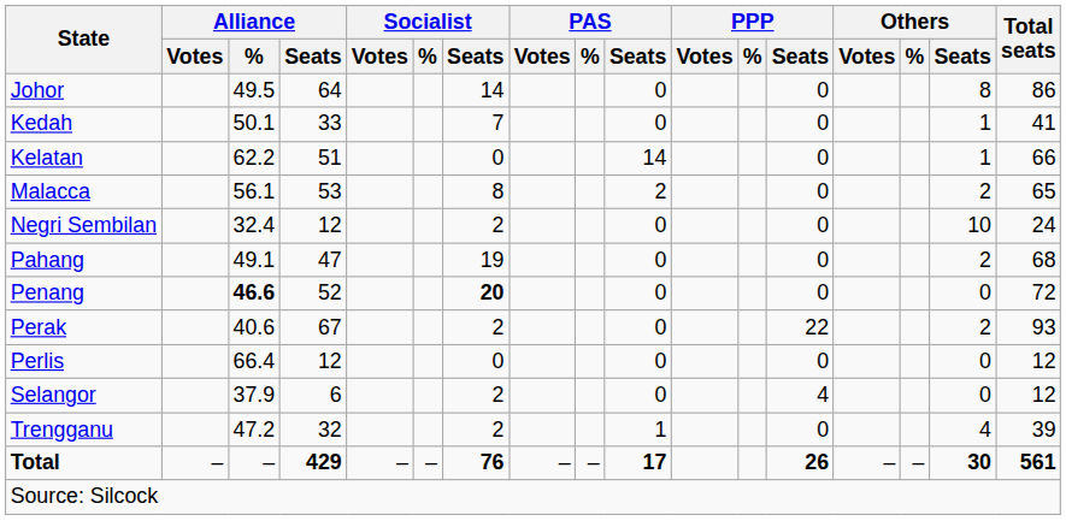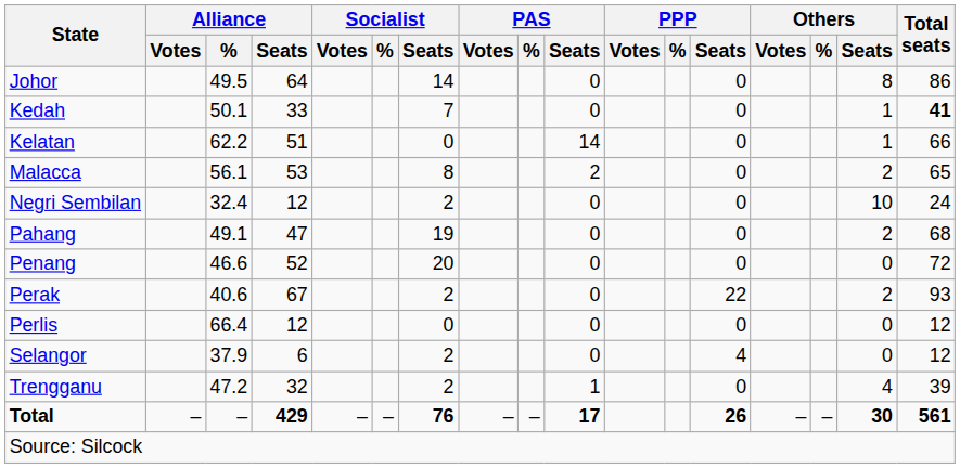Kedah | Total seats: normal -> bold
Penang | Alliance / %: bold -> normal
Penang | Socialist / Seats: bold -> normal
